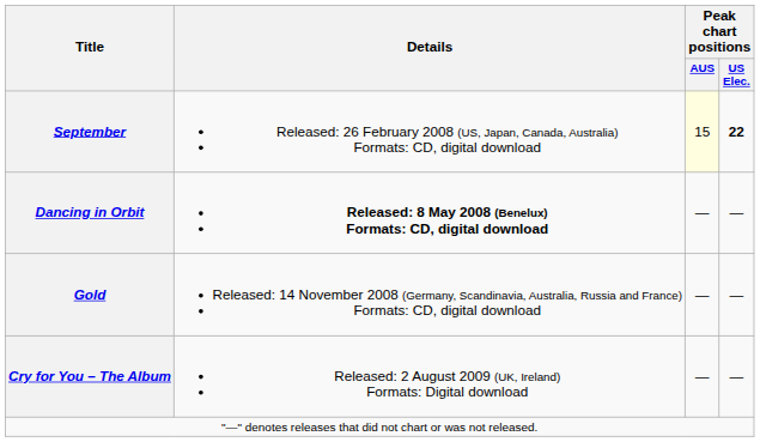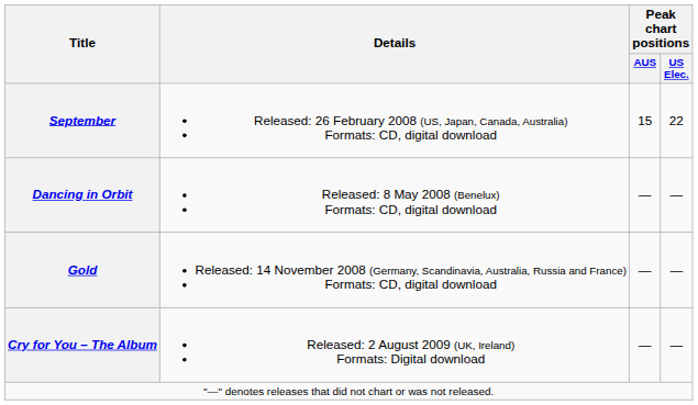September | Peak chart positions / AUS: lightyellow background -> no background
September | Peak chart positions / US Elec.: bold -> normal
Dancing in Orbit | Details: bold -> normal
